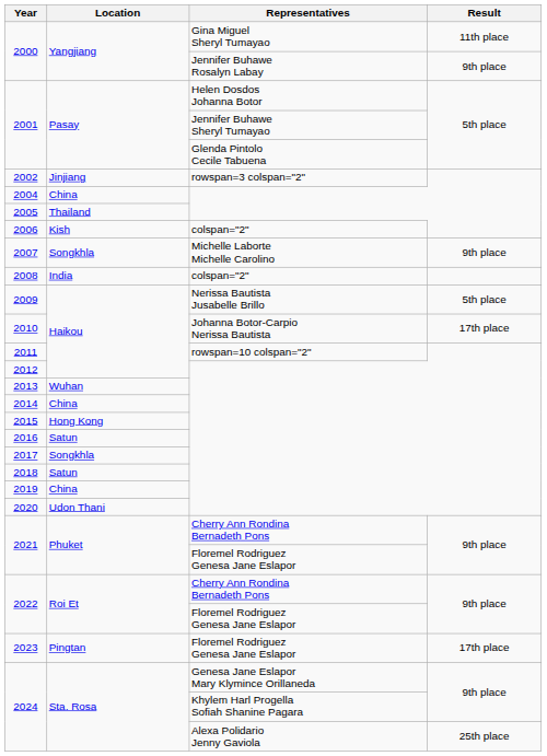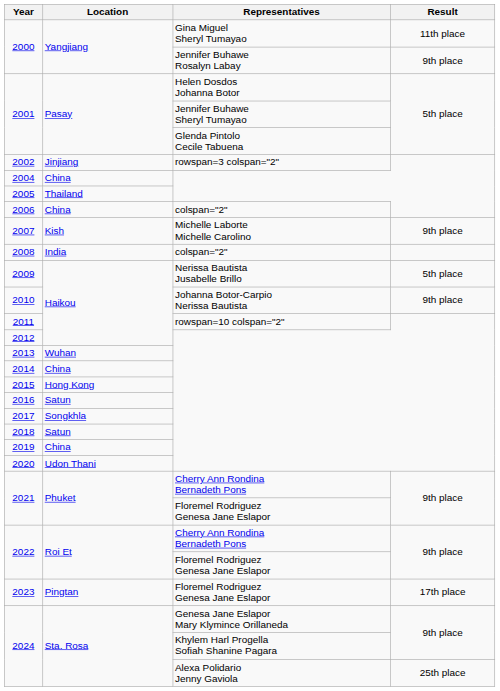2006 | Location: Kish -> China
2007 | Location: Songkhla -> Kish
2010 | Result: 17th place -> 9th place
